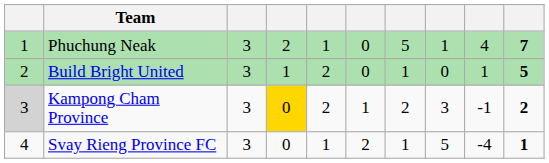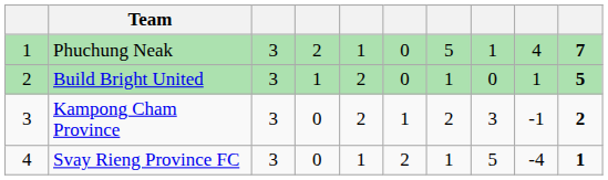Kampong Cham Province | column 1: lightgrey background -> no background
Kampong Cham Province | column 4: gold background -> no background
